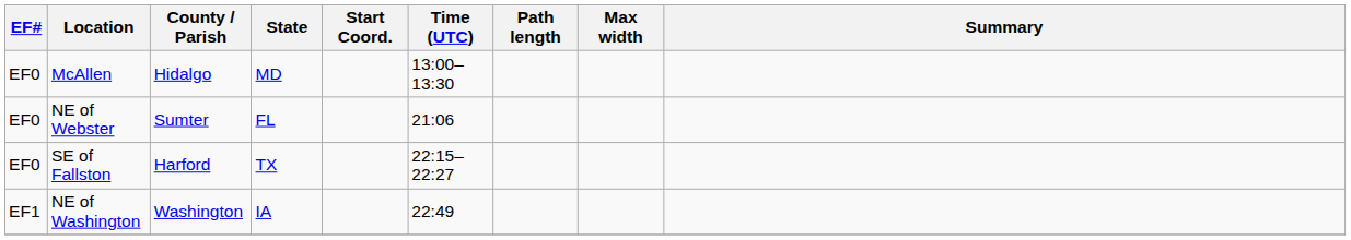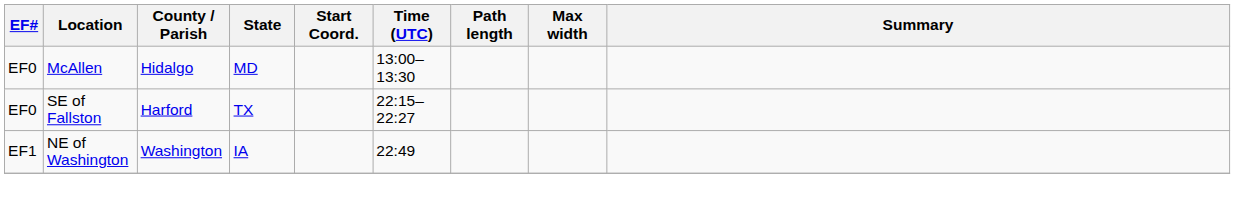- row: EF0 | NE of Webster | Sumter | FL | 21:06
